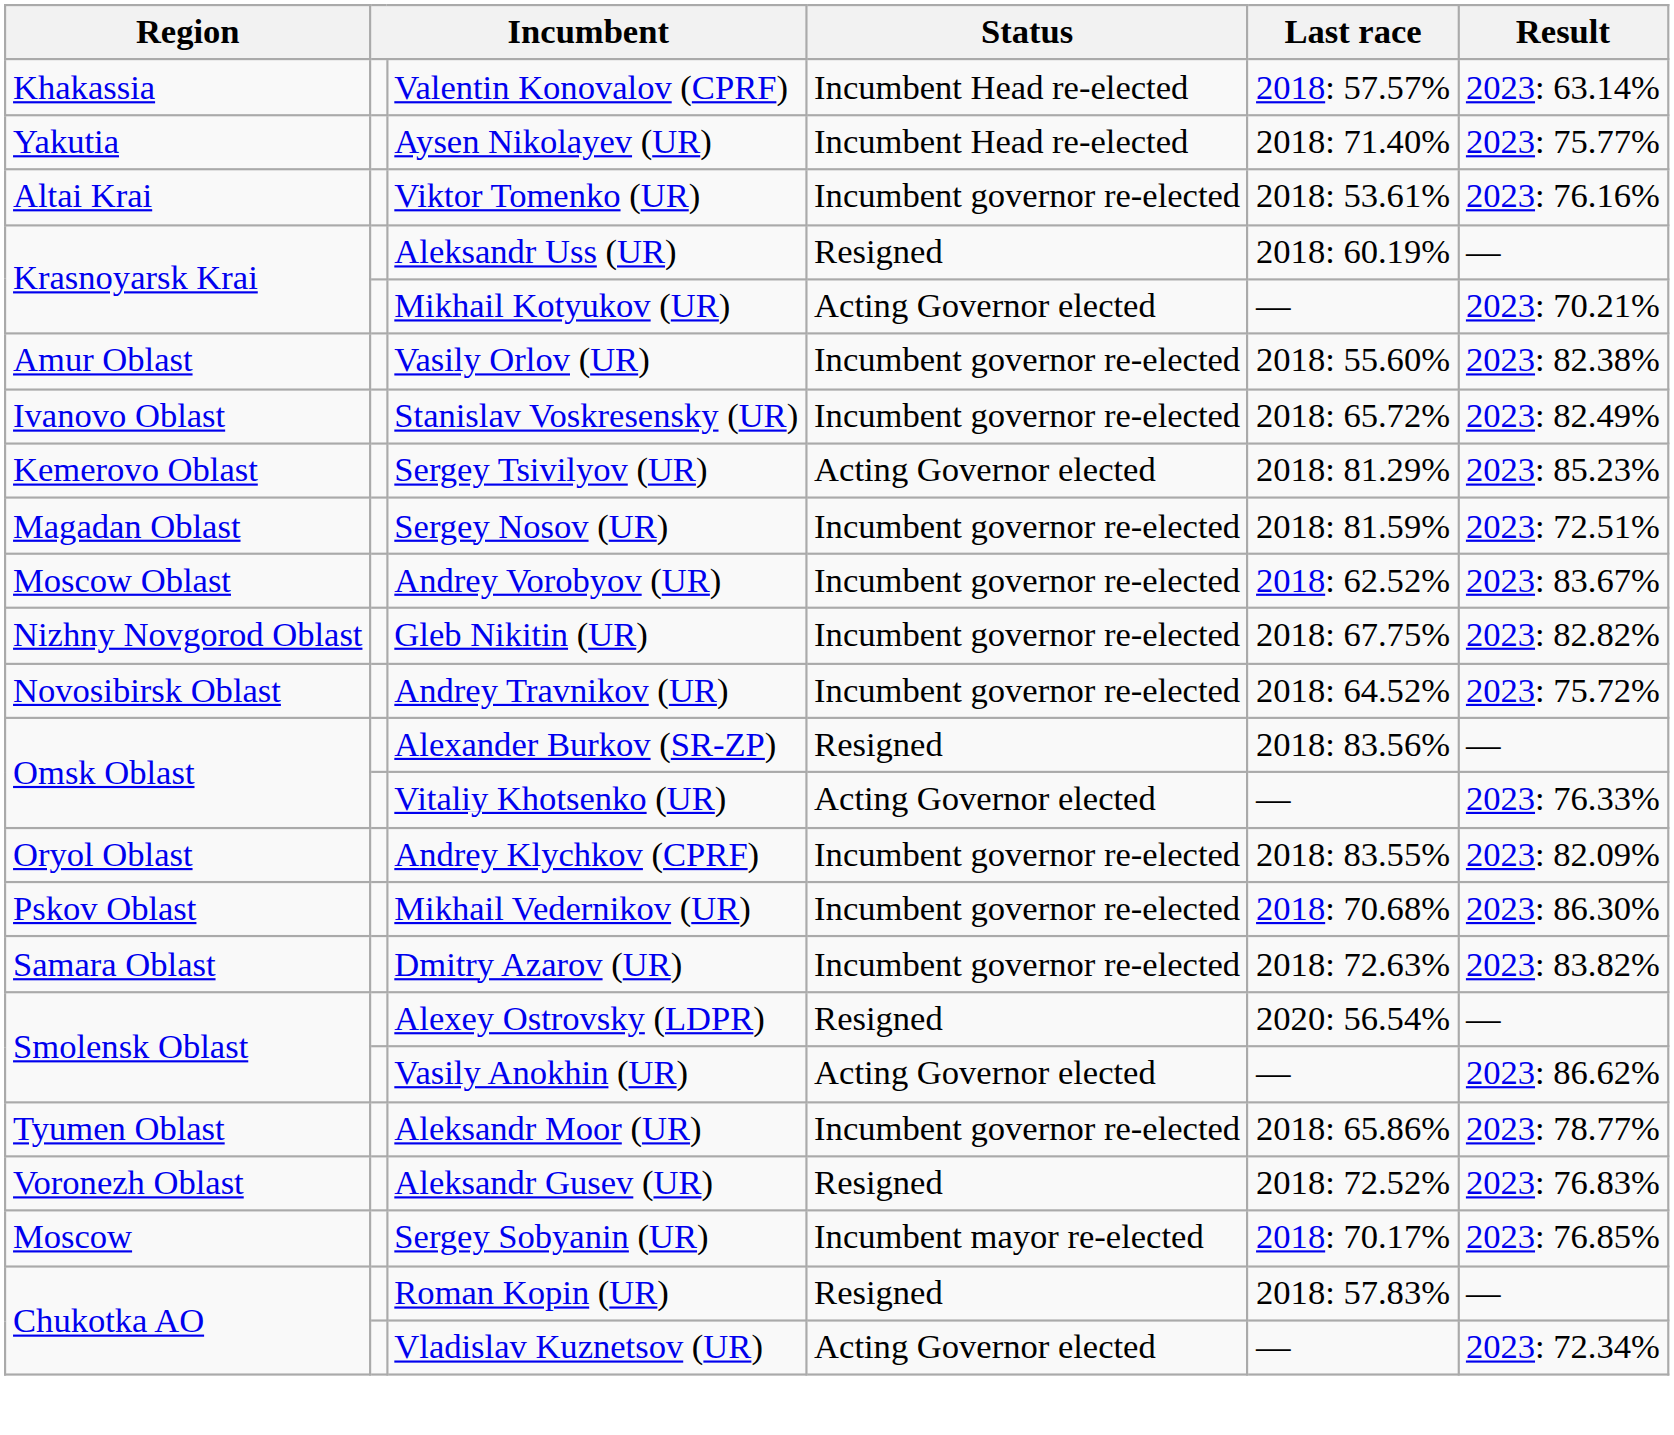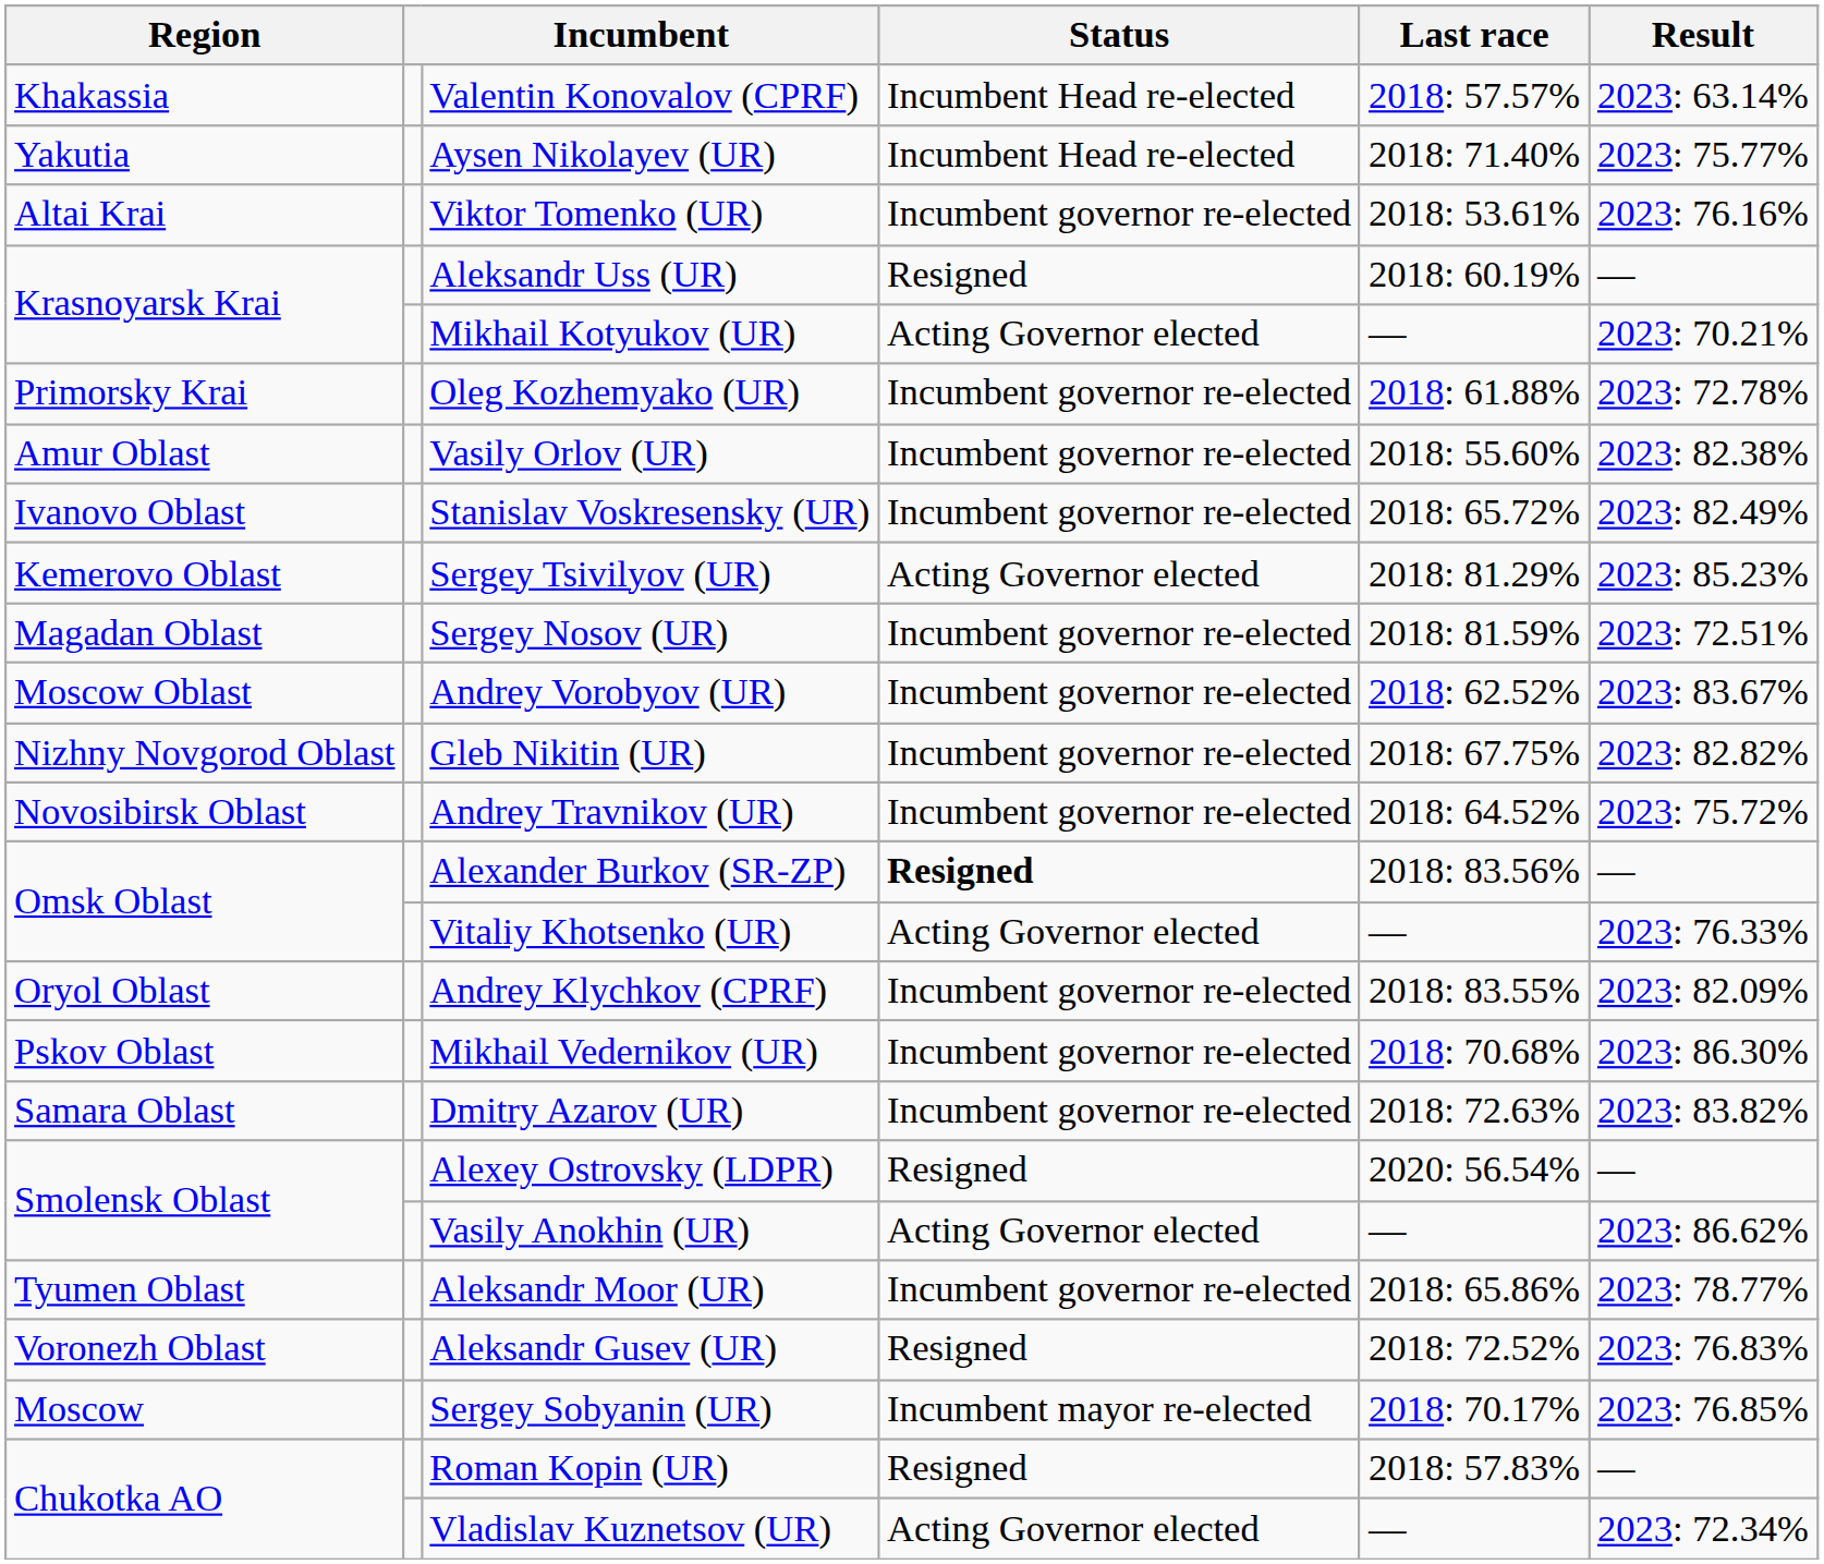+ row: Primorsky Krai | Oleg Kozhemyako (UR) | Incumbent governor re-elected | 2018: 61.88% | 2023: 72.78%
Alexander Burkov (SR-ZP) | Status: normal -> bold
